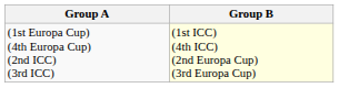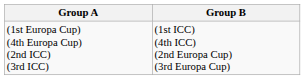(1st Europa Cup) (4th Europa Cup) (2nd ICC) (3rd ICC) | Group B: lightyellow background -> no background
